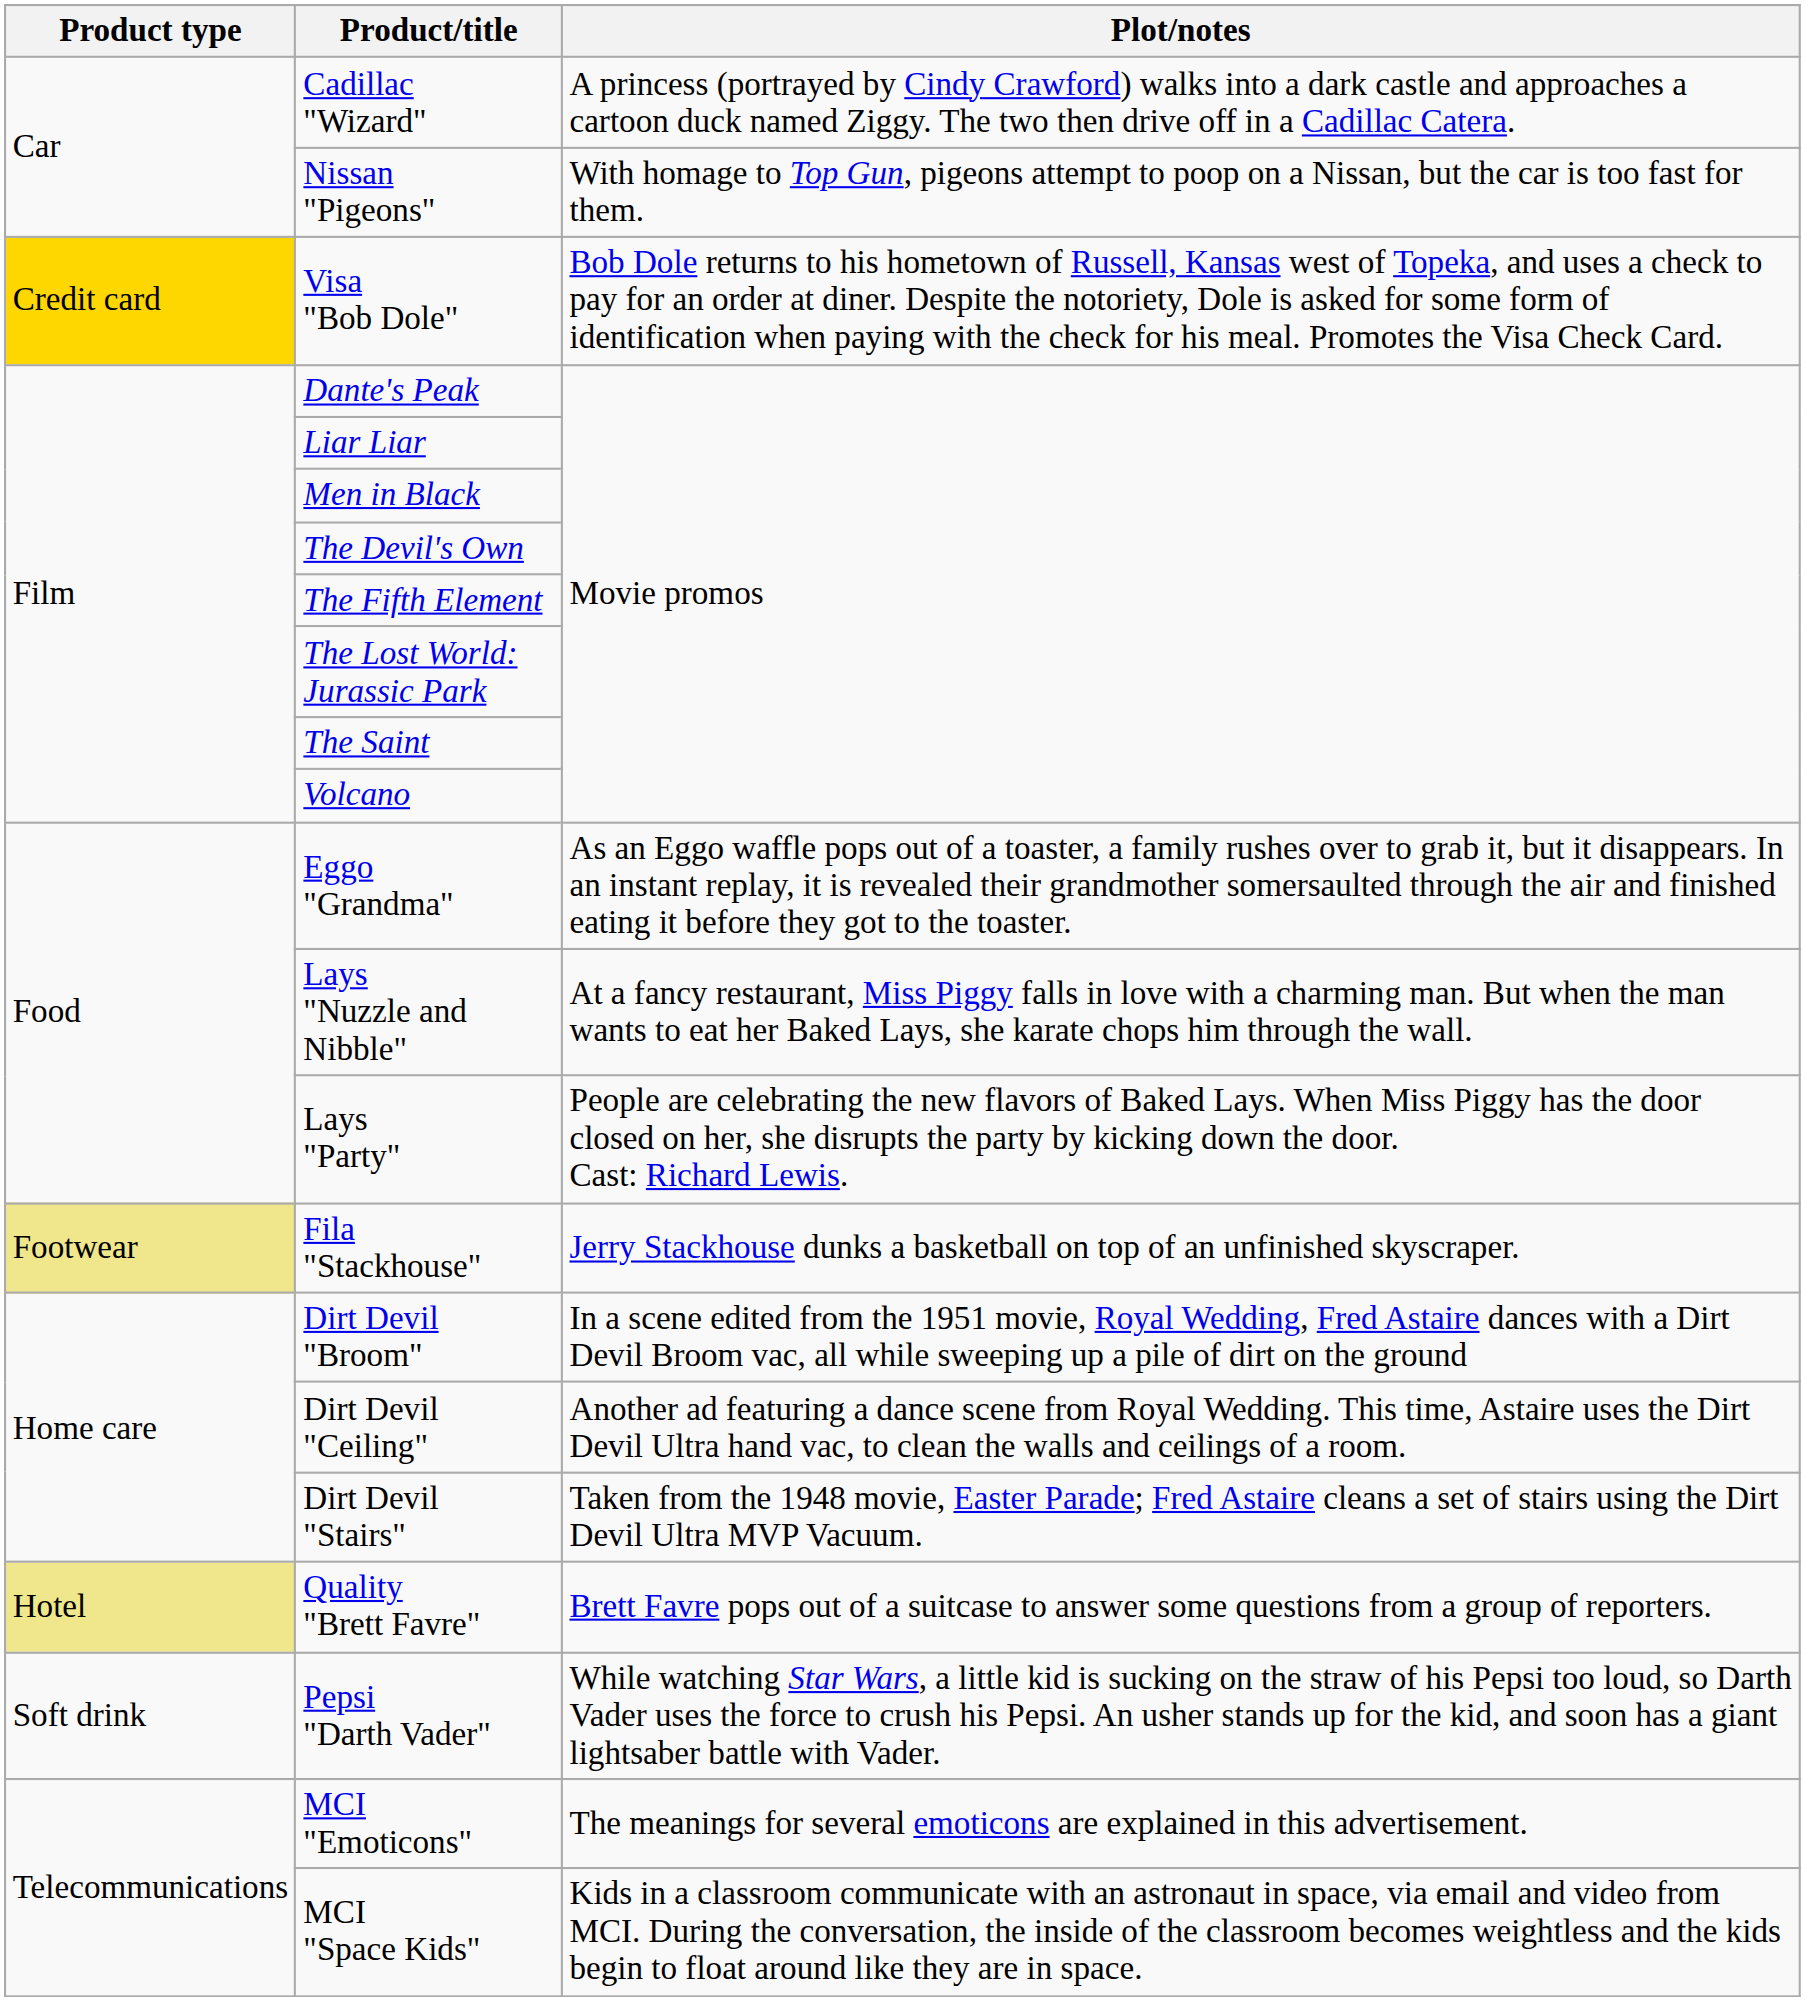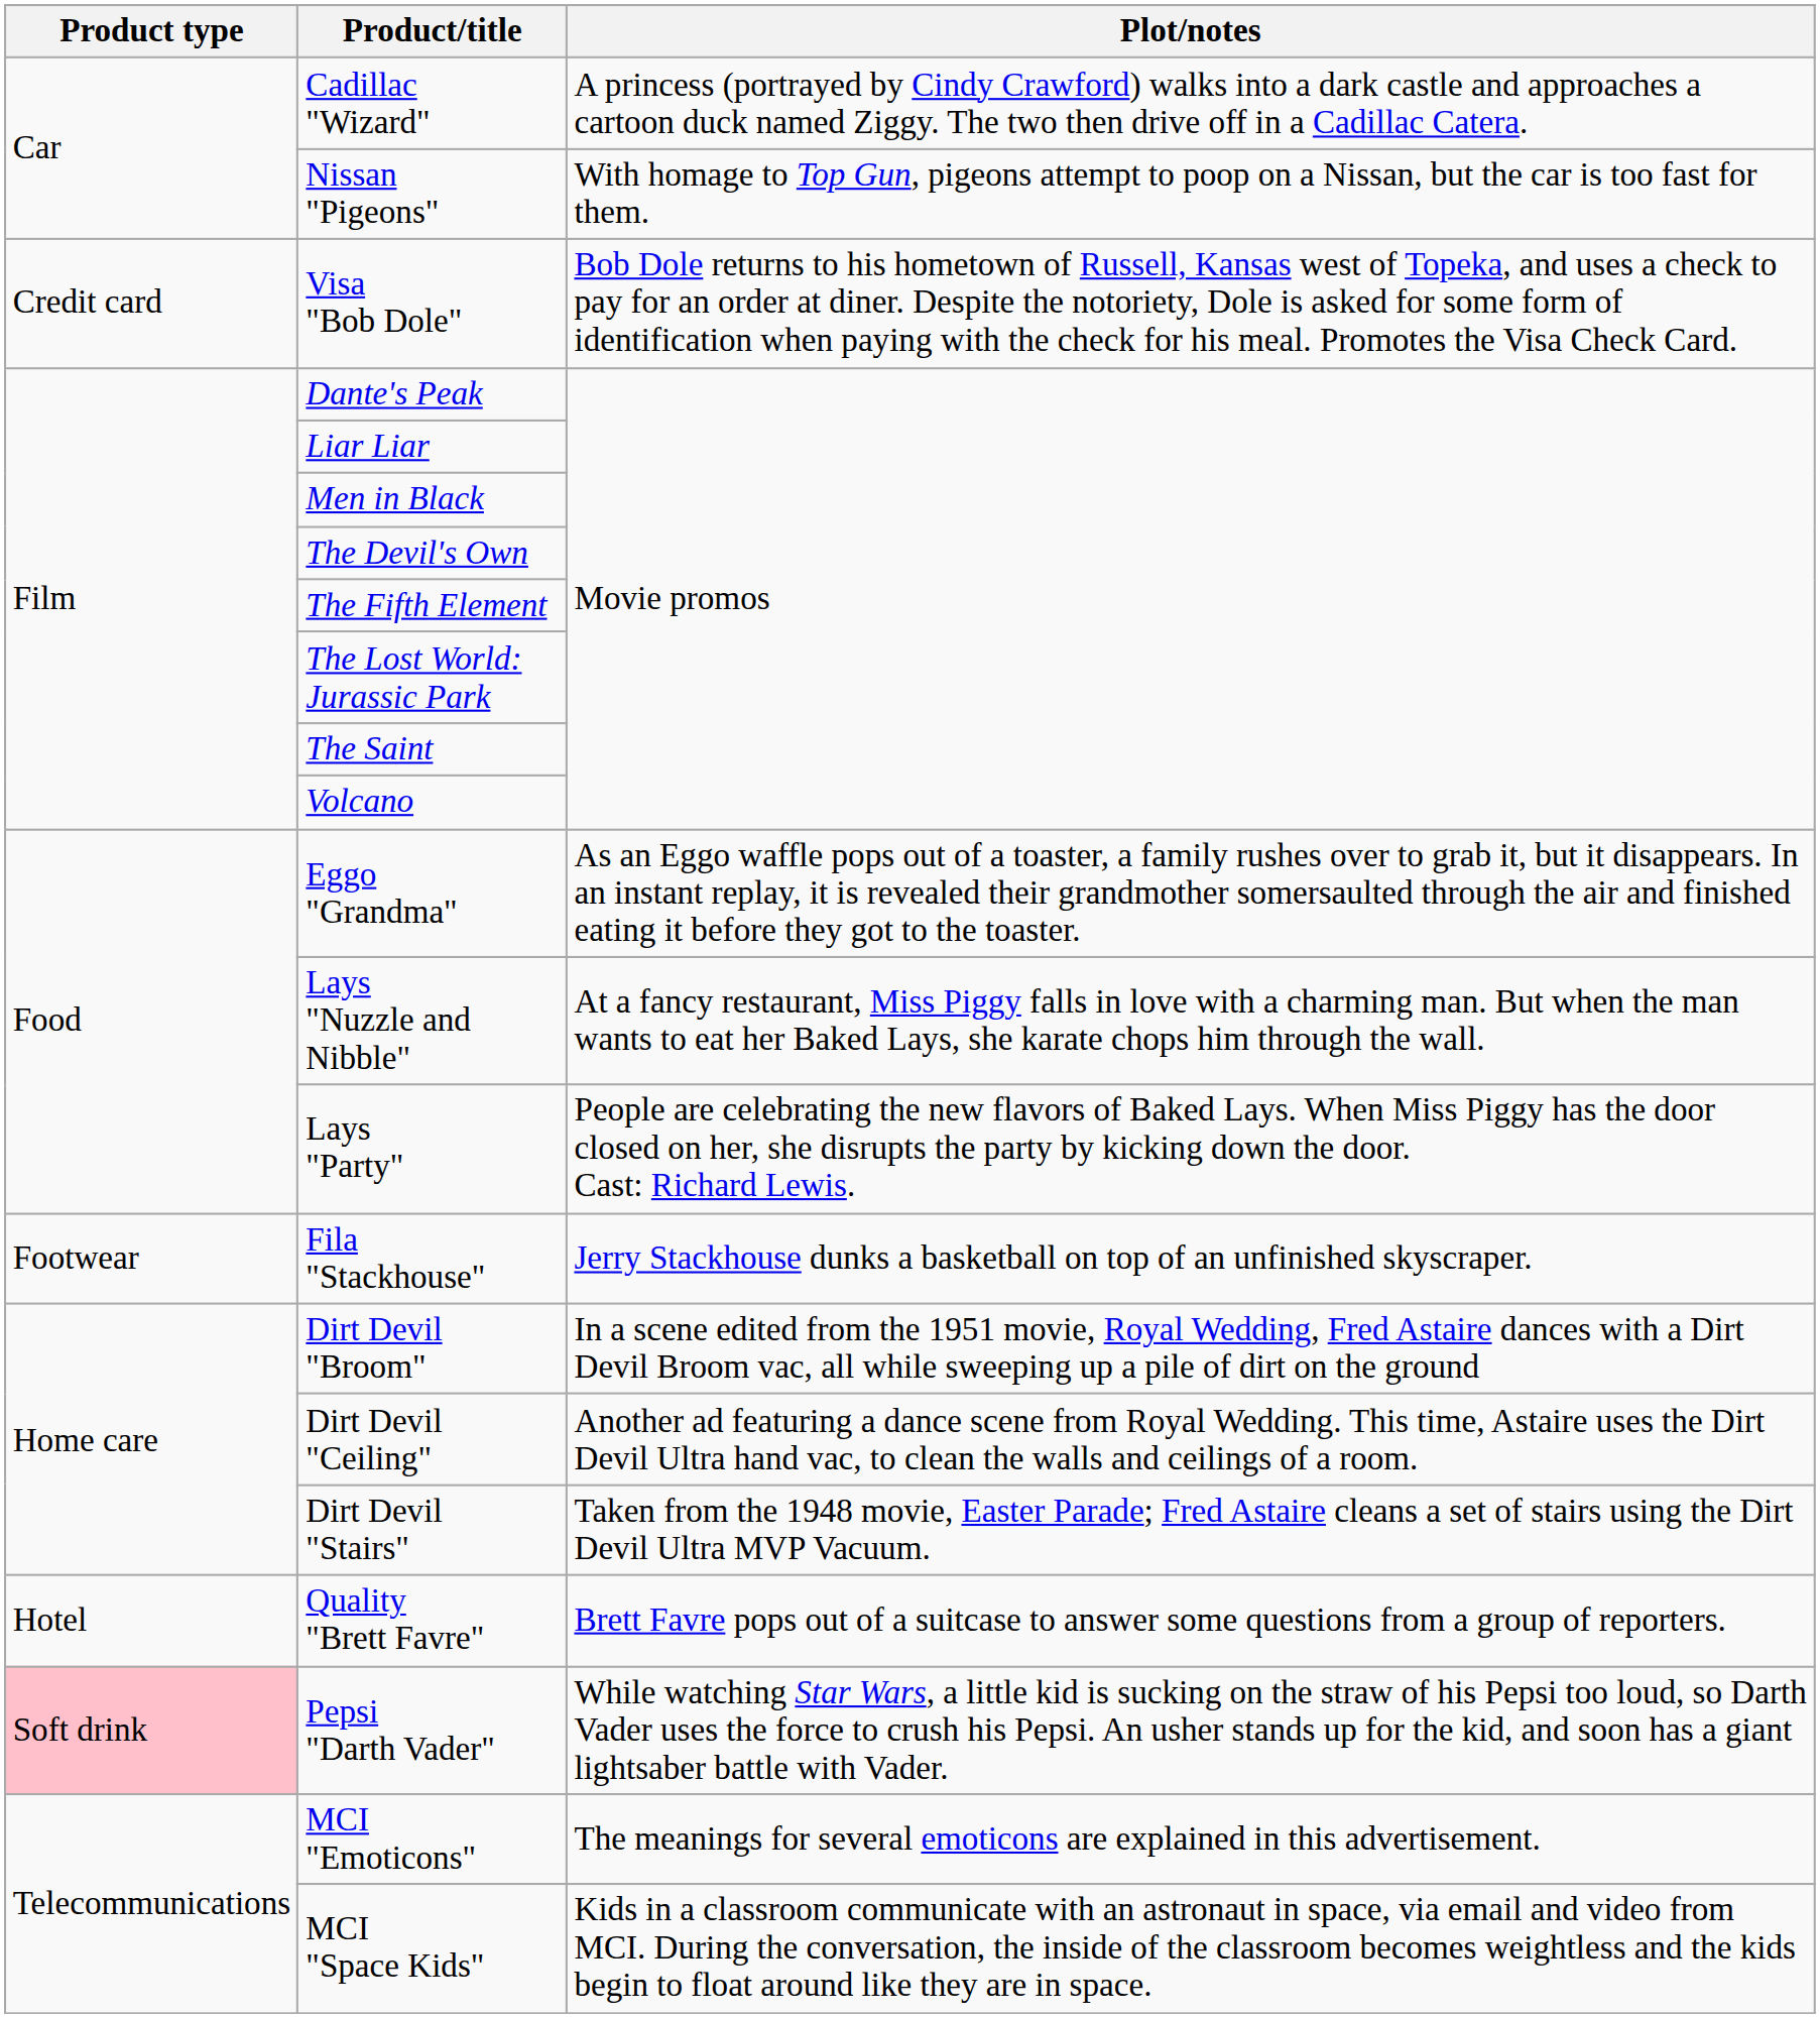Visa "Bob Dole" | Product type: gold background -> no background
Fila "Stackhouse" | Product type: khaki background -> no background
Quality "Brett Favre" | Product type: khaki background -> no background
Pepsi "Darth Vader" | Product type: no background -> pink background
